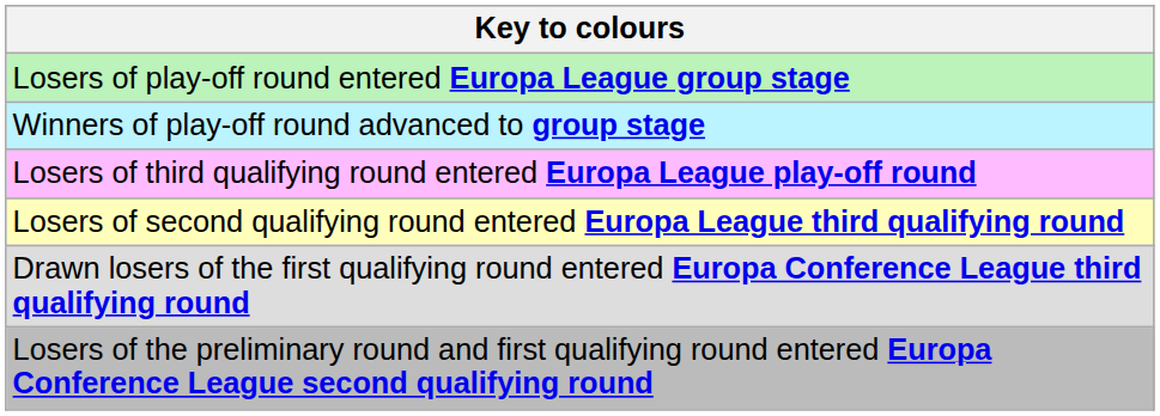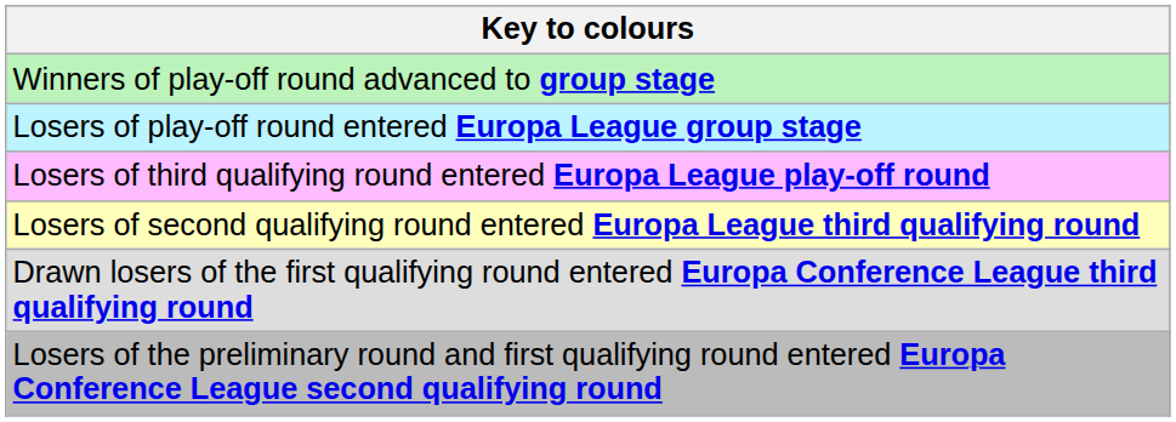row 2 | column 1: Losers of play-off round entered Europa League group stage -> Winners of play-off round advanced to group stage
row 3 | column 1: Winners of play-off round advanced to group stage -> Losers of play-off round entered Europa League group stage
